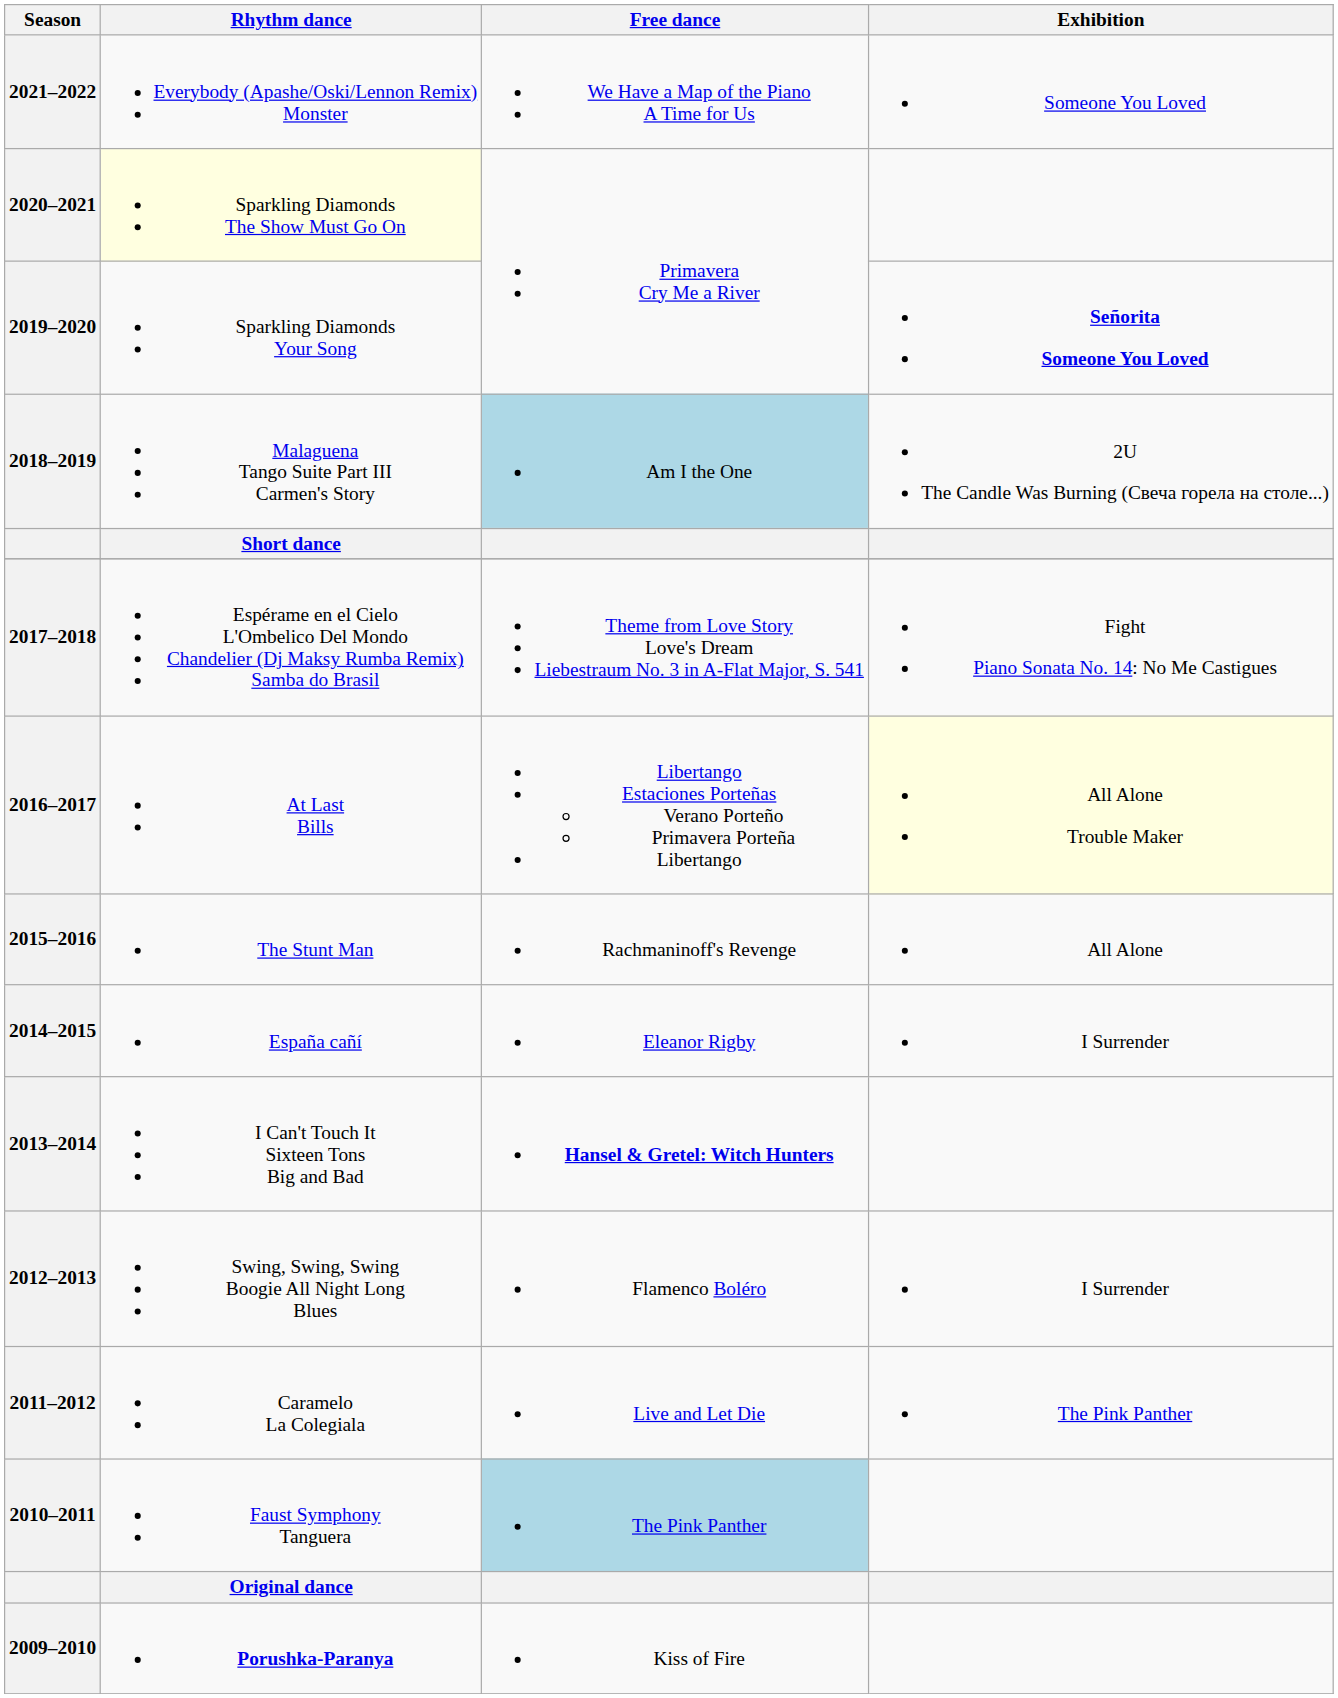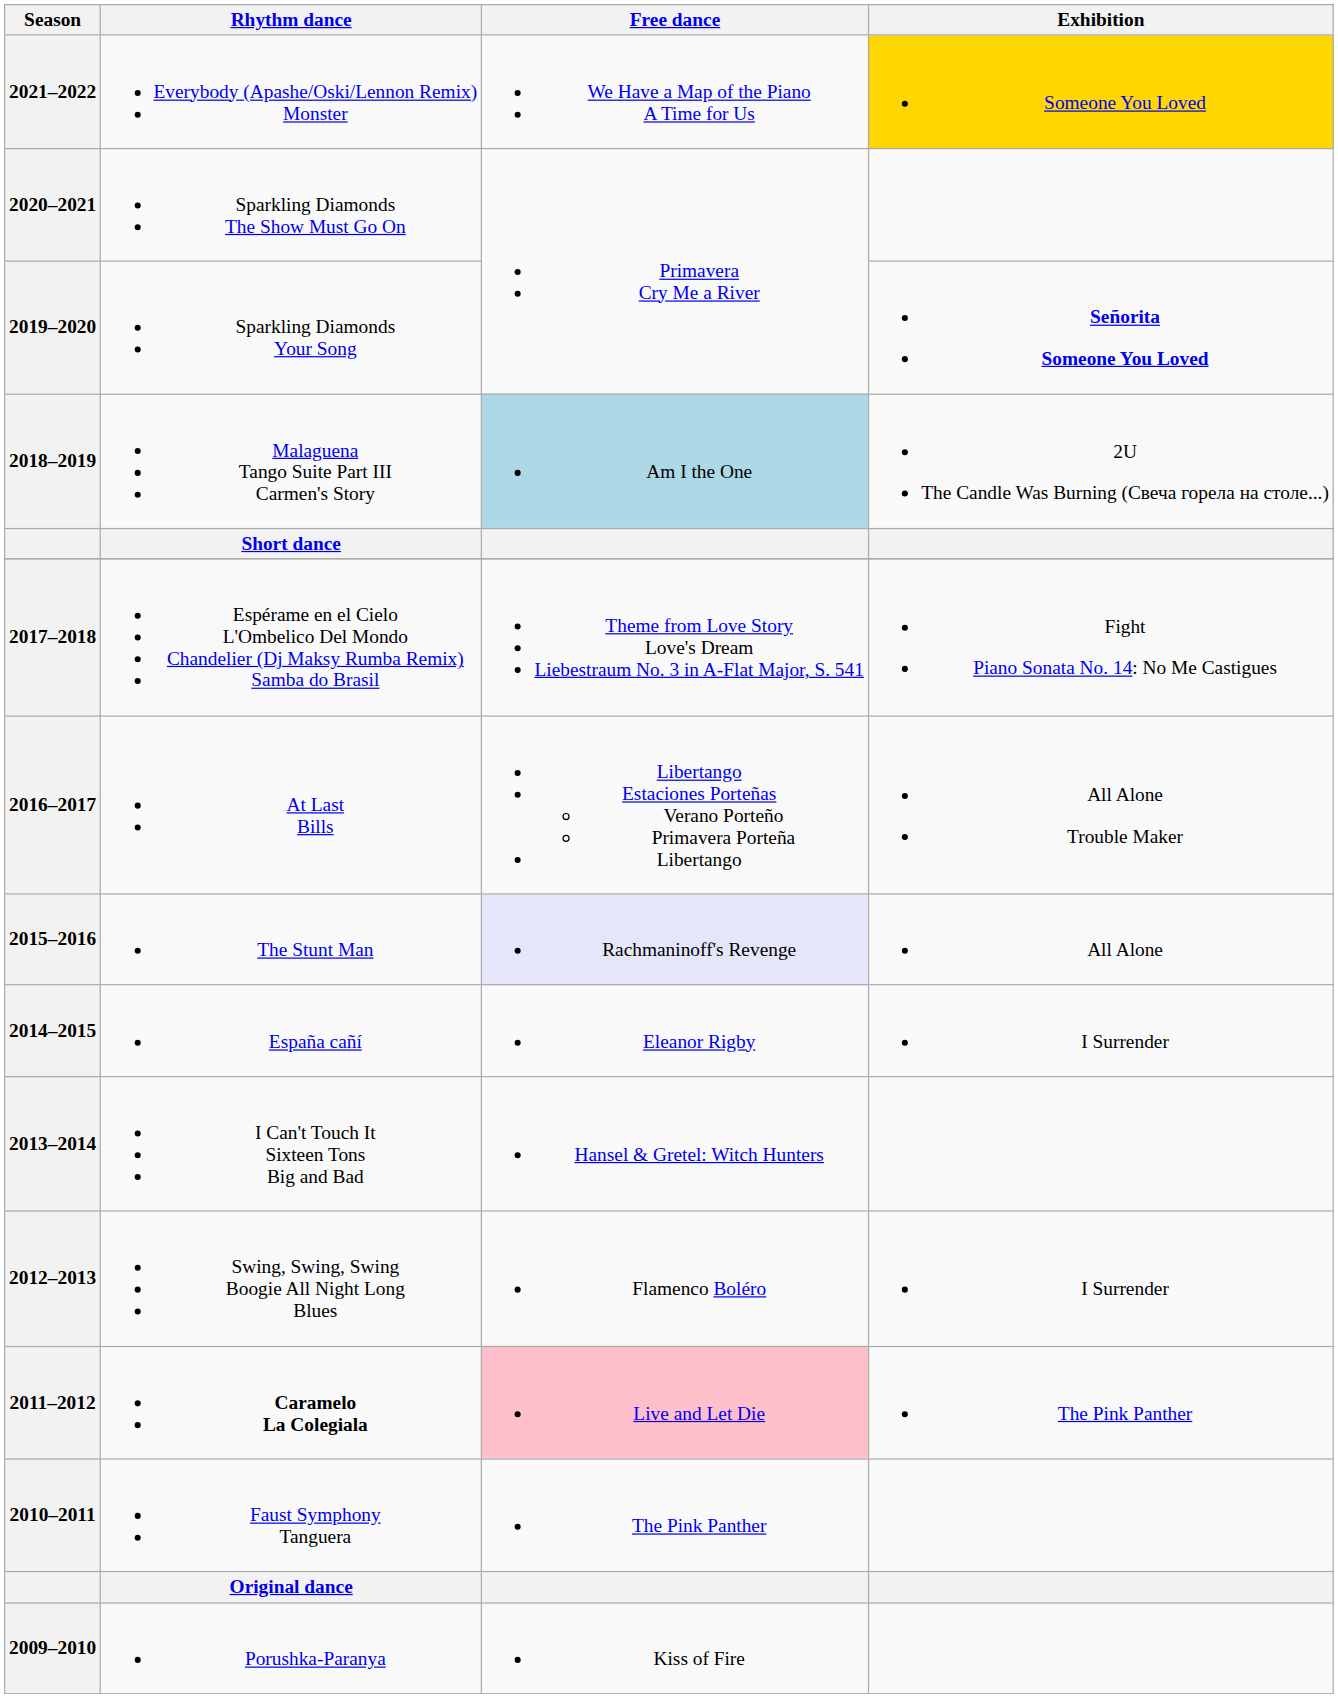2021–2022 | Exhibition: no background -> gold background
2020–2021 | Rhythm dance: lightyellow background -> no background
2016–2017 | Exhibition: lightyellow background -> no background
2015–2016 | Free dance: no background -> lavender background
2013–2014 | Free dance: bold -> normal
2011–2012 | Rhythm dance: normal -> bold
2011–2012 | Free dance: no background -> pink background
2010–2011 | Free dance: lightblue background -> no background
2009–2010 | Rhythm dance: bold -> normal
